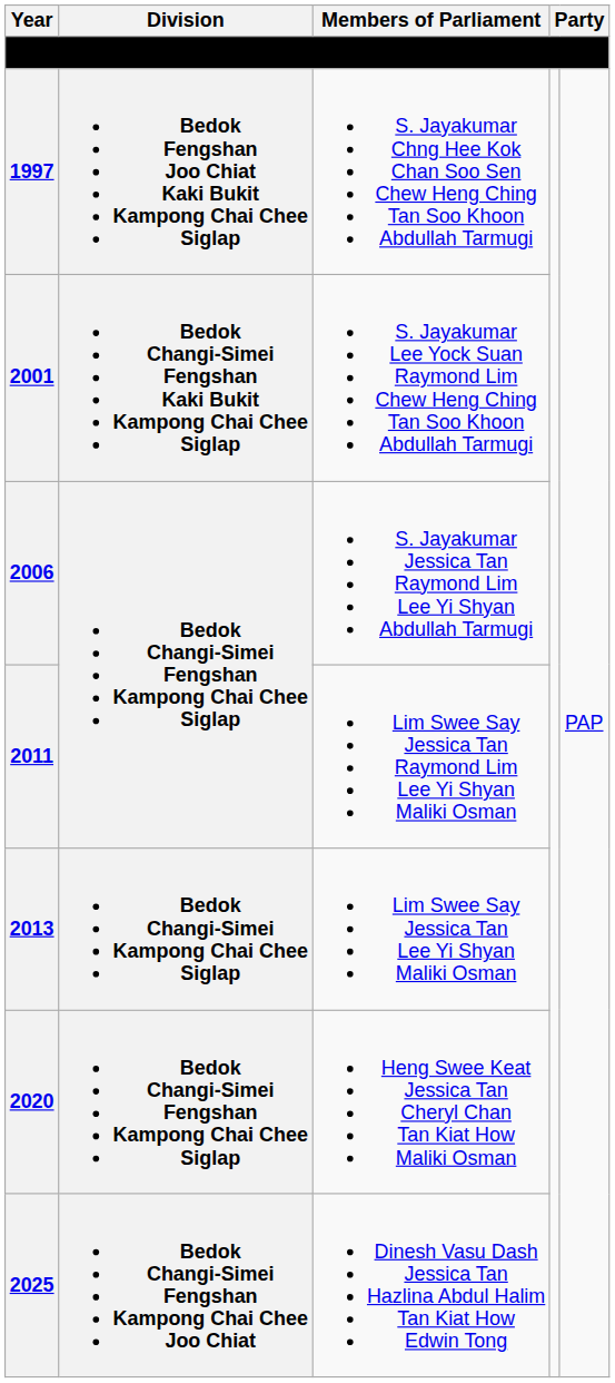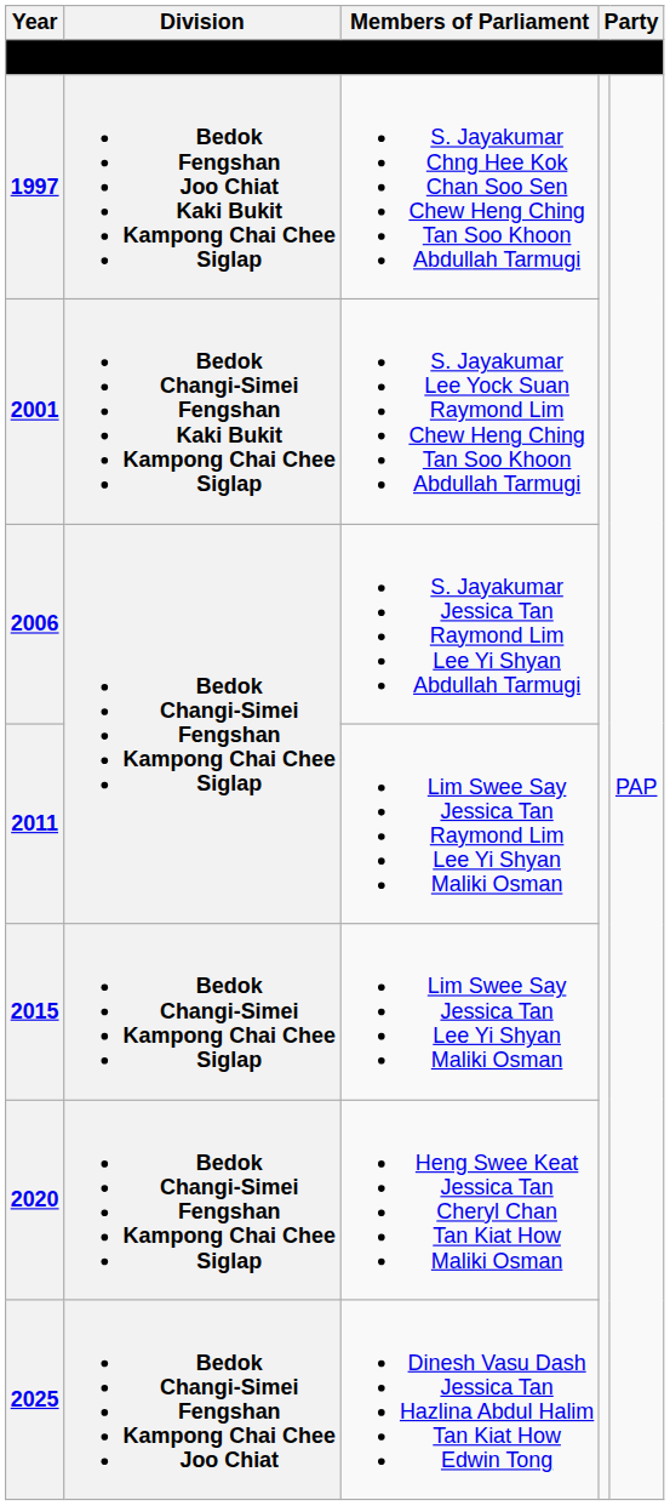Lim Swee Say Jessica Tan Lee Yi Shyan Maliki Osman | Year: 2013 -> 2015
